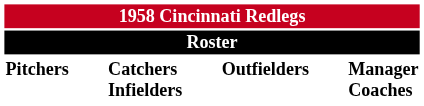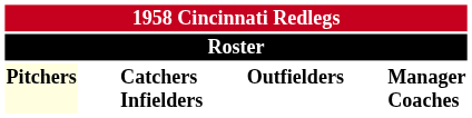Pitchers | column 1: no background -> lightyellow background
